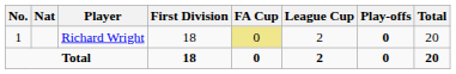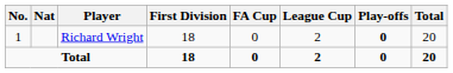1 | FA Cup: khaki background -> no background
